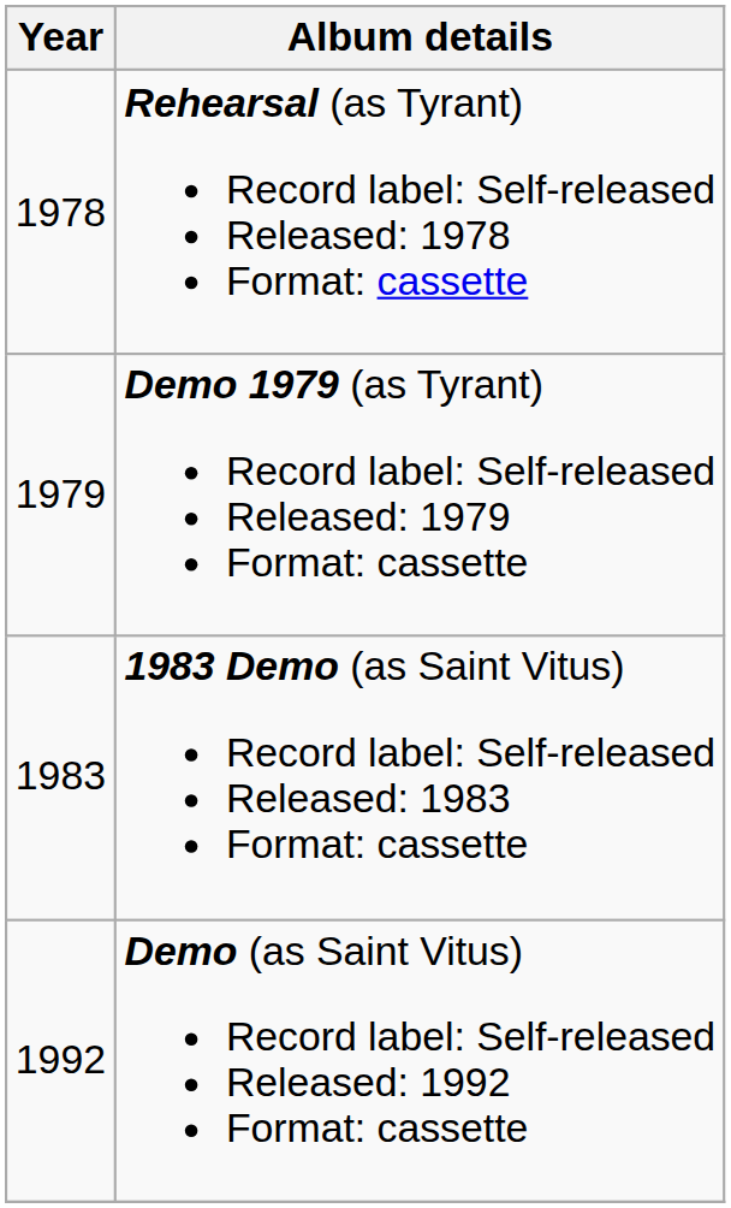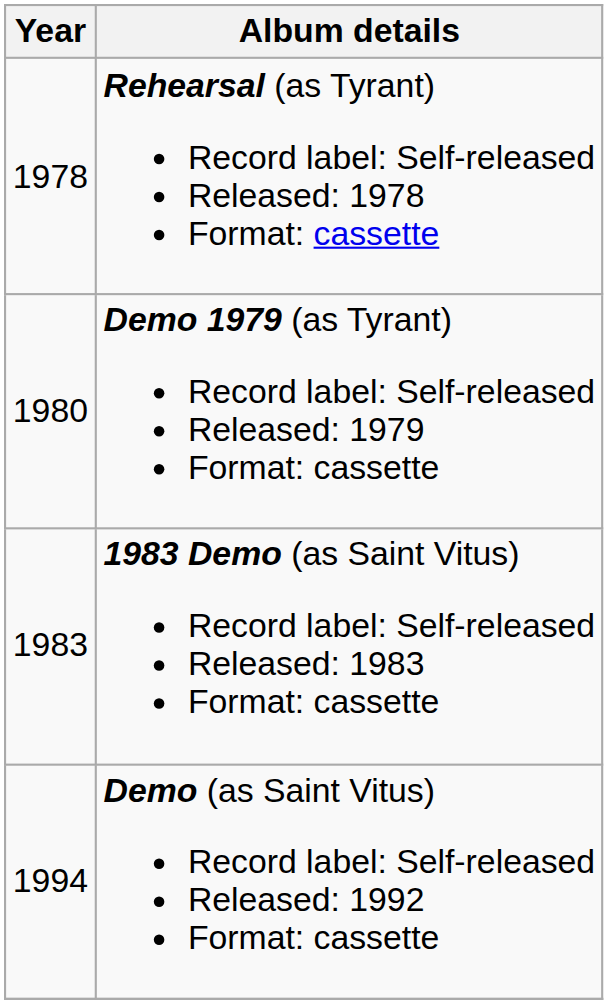row 3 | Year: 1979 -> 1980
row 5 | Year: 1992 -> 1994
